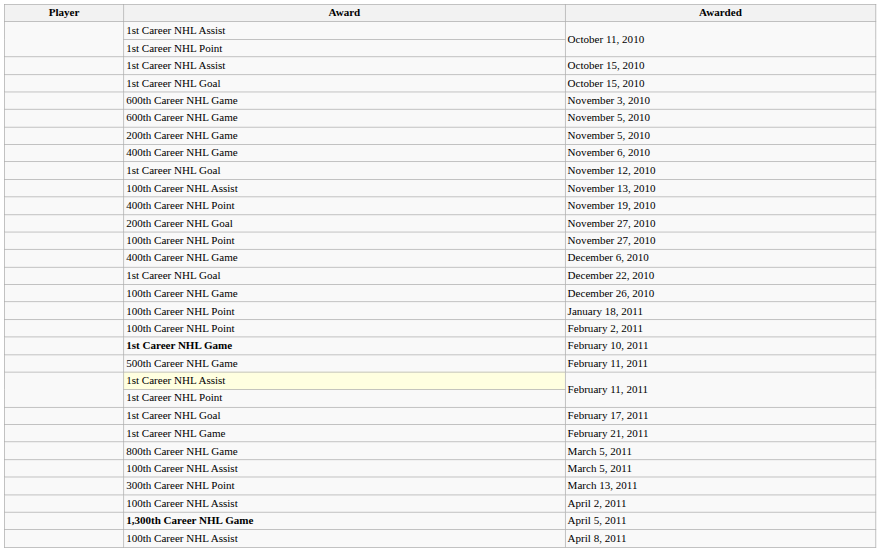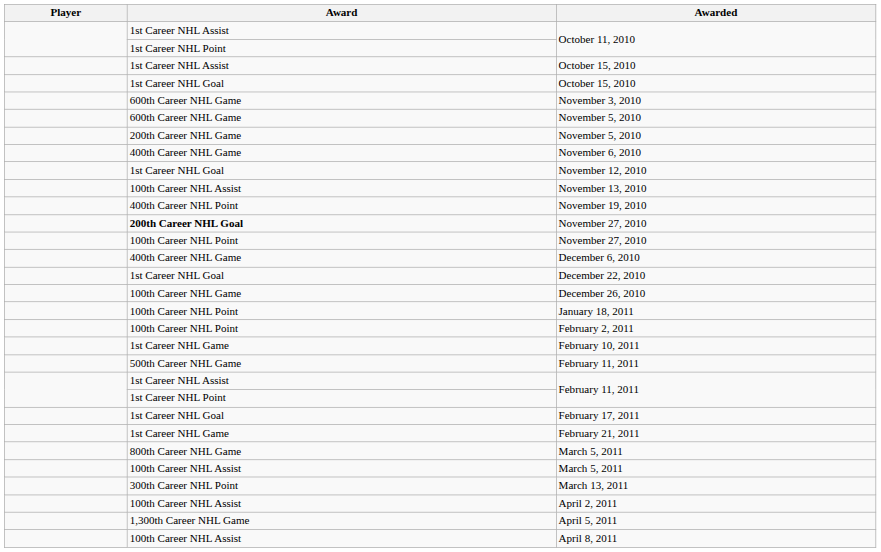row 13 | Award: normal -> bold
row 20 | Award: bold -> normal
row 22 | Award: lightyellow background -> no background
row 30 | Award: bold -> normal
